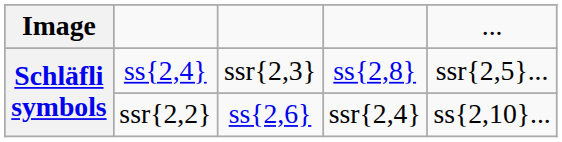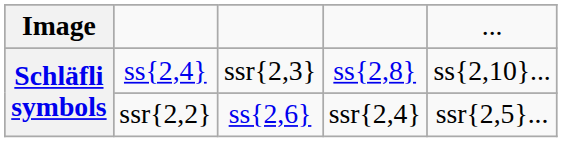ss{2,4} | column 5: ssr{2,5}... -> ss{2,10}...
ssr{2,2} | column 5: ss{2,10}... -> ssr{2,5}...
